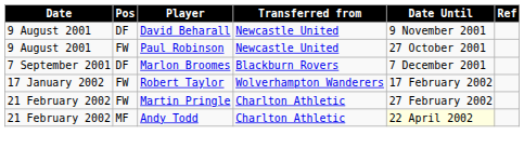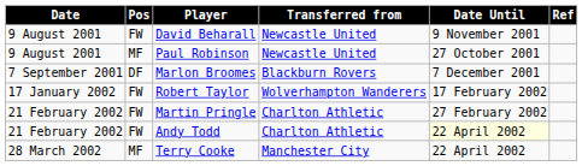David Beharall | Pos: DF -> FW
Paul Robinson | Pos: FW -> MF
Andy Todd | Pos: MF -> FW
+ row: 28 March 2002 | MF | Terry Cooke | Manchester City | 22 April 2002
